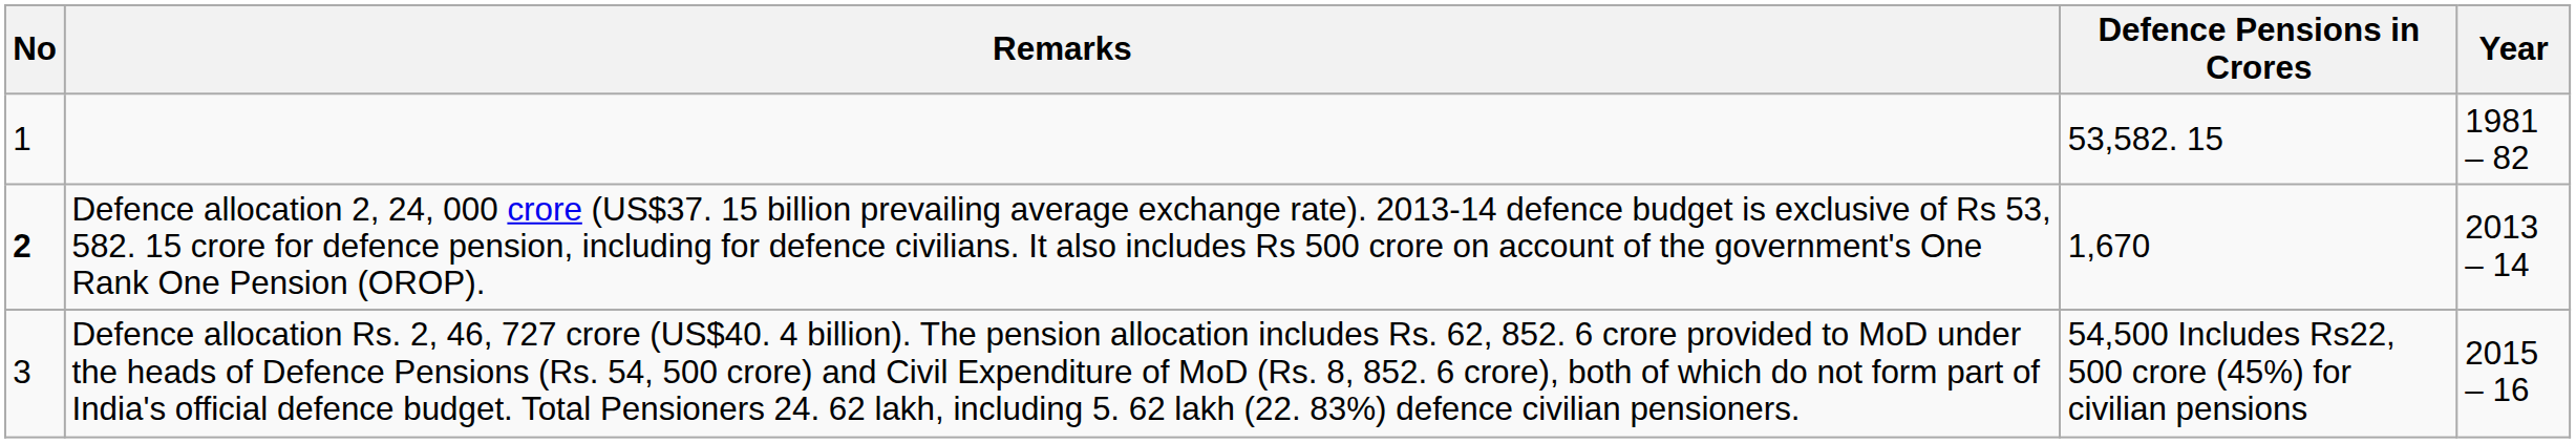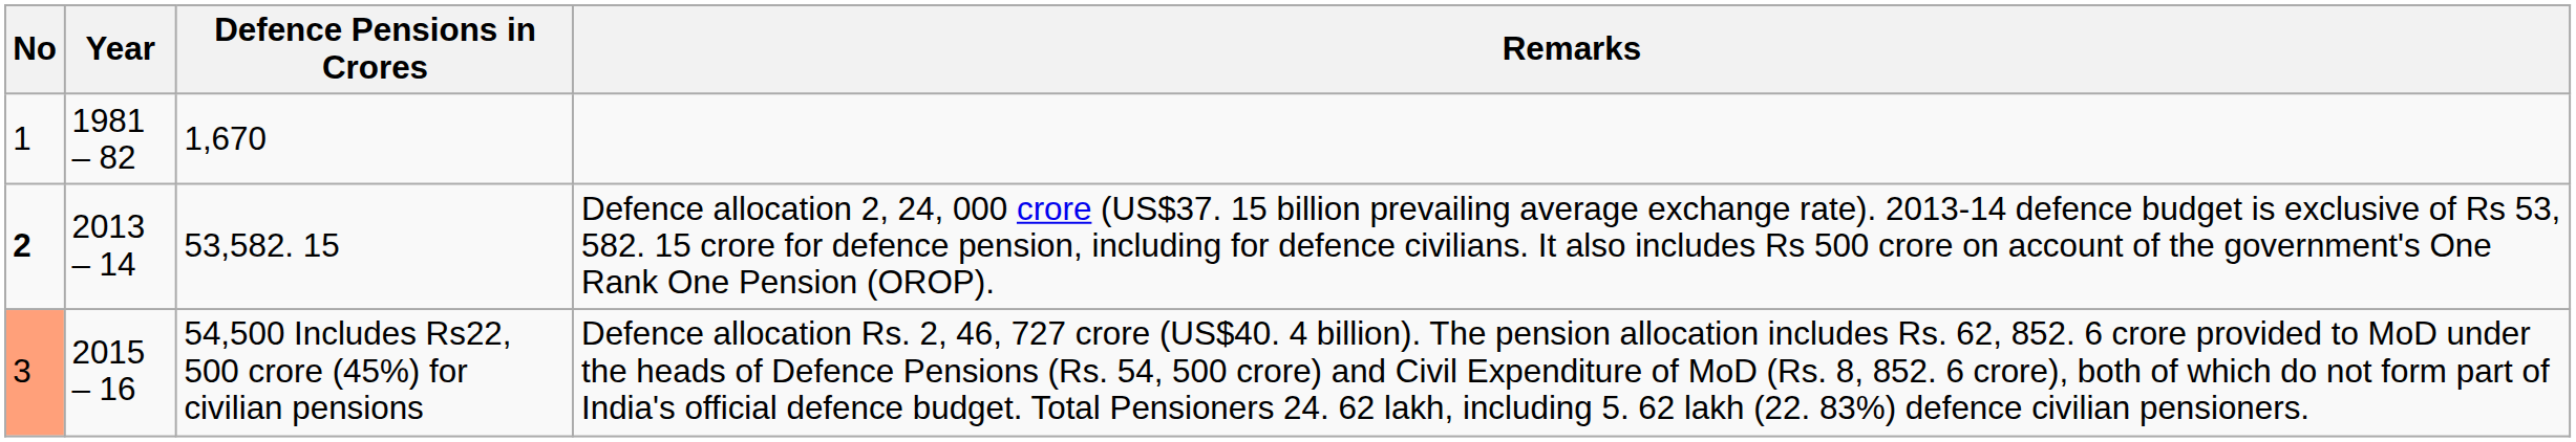columns swapped: Year <-> Remarks
row 2 | Defence Pensions in Crores: 53,582. 15 -> 1,670
row 3 | Defence Pensions in Crores: 1,670 -> 53,582. 15
row 4 | No: no background -> lightsalmon background
